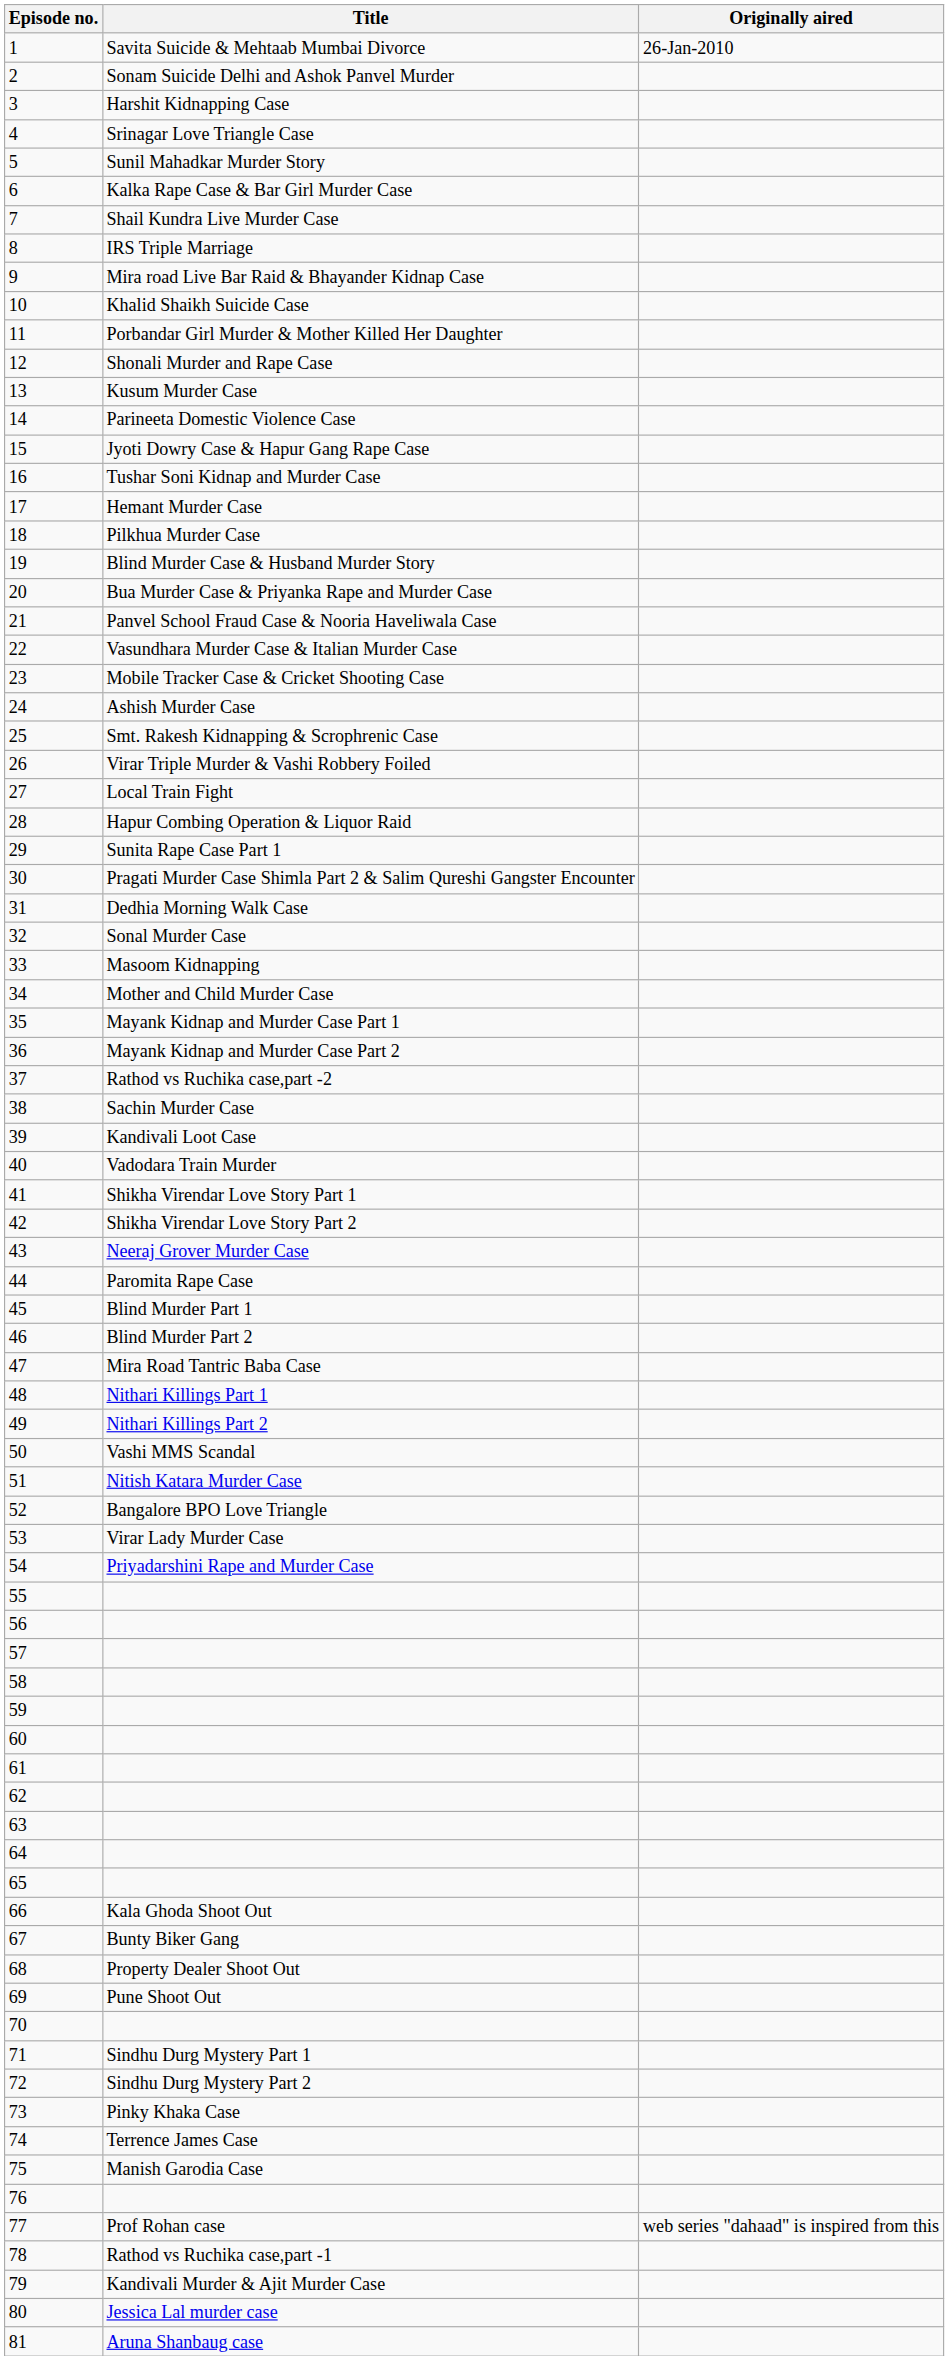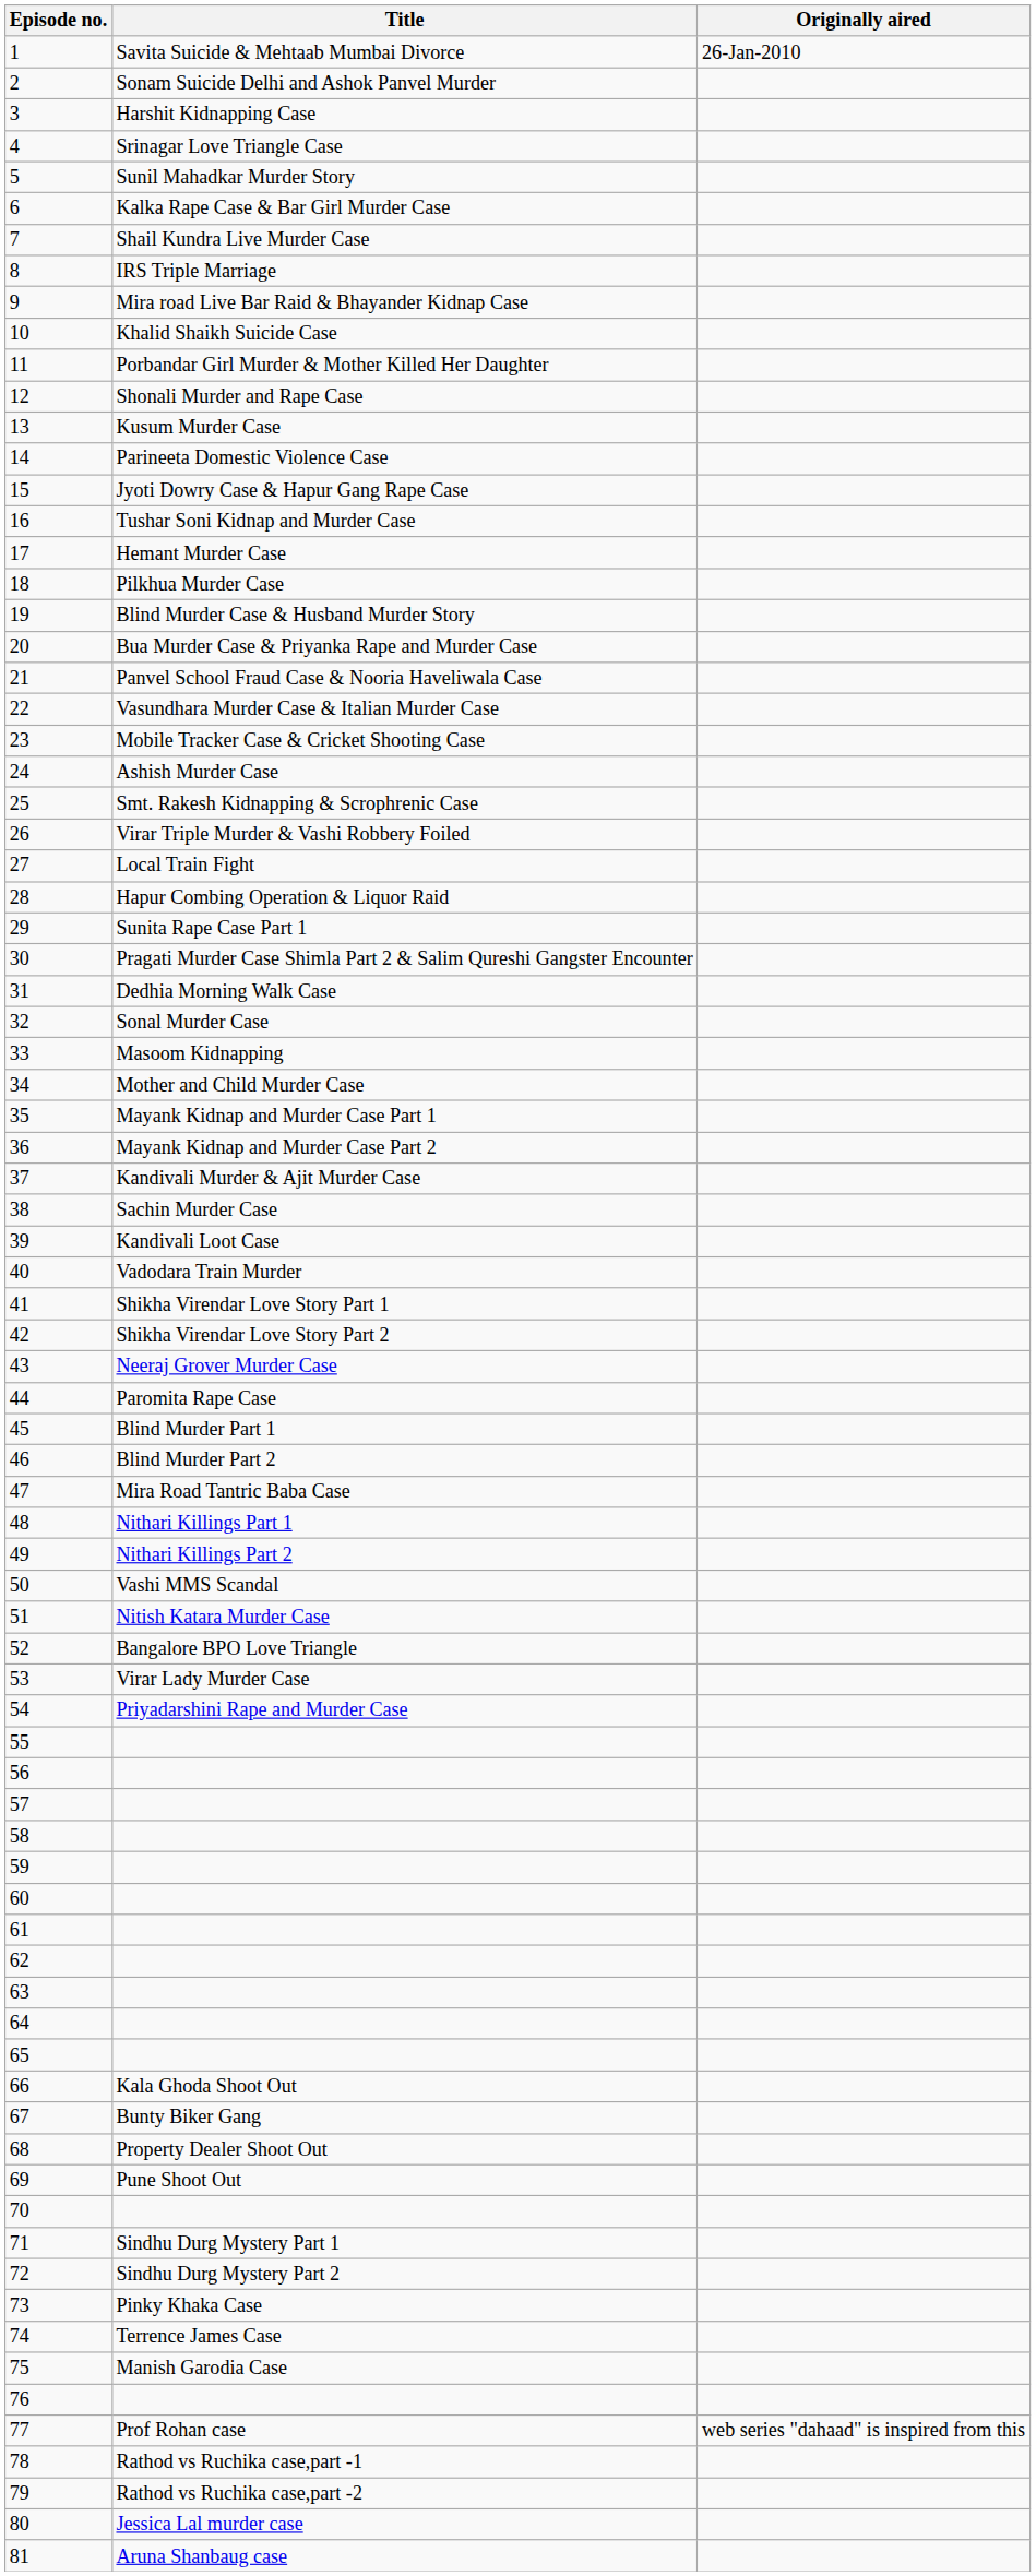37 | Title: Rathod vs Ruchika case,part -2 -> Kandivali Murder & Ajit Murder Case
79 | Title: Kandivali Murder & Ajit Murder Case -> Rathod vs Ruchika case,part -2
